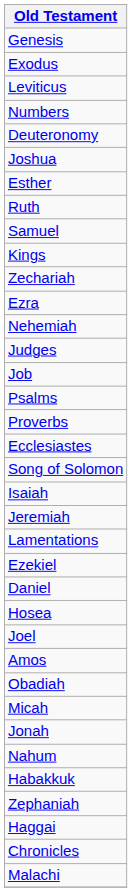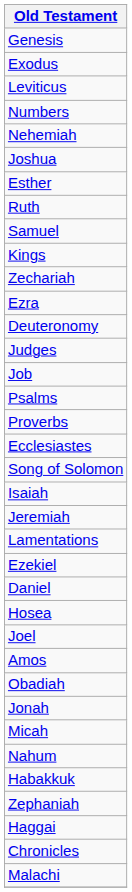row 6 | column 1: Deuteronomy -> Nehemiah
row 14 | column 1: Nehemiah -> Deuteronomy
row 30 | column 1: Micah -> Jonah
row 31 | column 1: Jonah -> Micah
